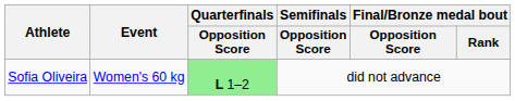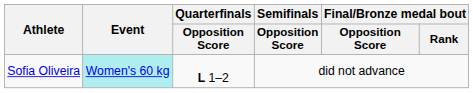Sofia Oliveira | Event: no background -> paleturquoise background
Sofia Oliveira | Quarterfinals / Opposition Score: lightgreen background -> no background
